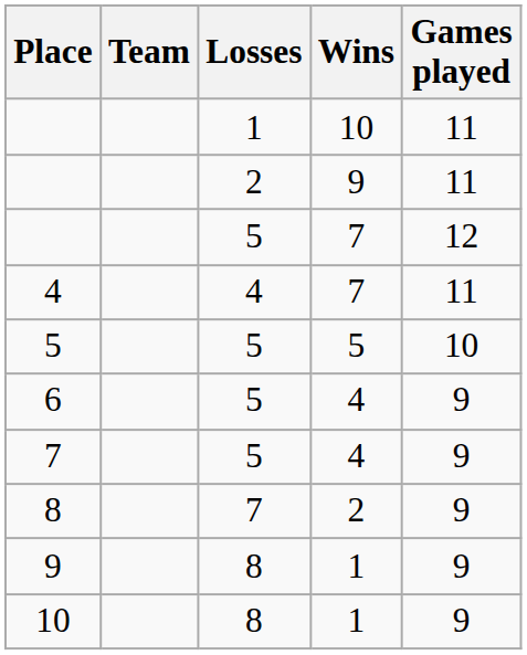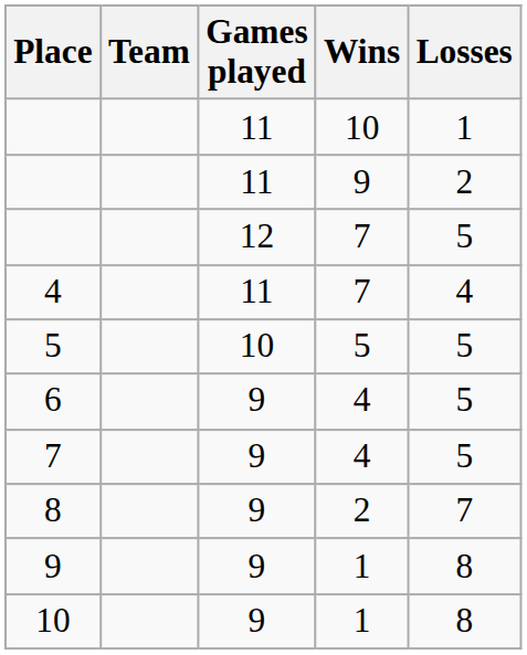columns swapped: Games played <-> Losses
